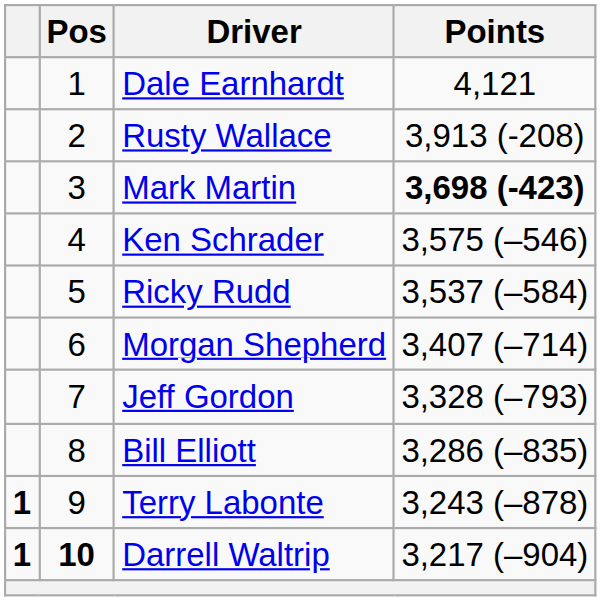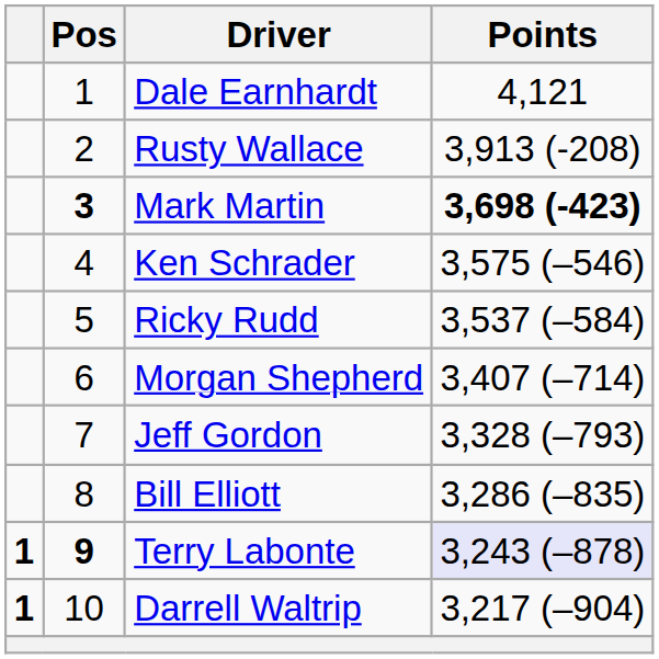Mark Martin | Pos: normal -> bold
Terry Labonte | Pos: normal -> bold
Terry Labonte | Points: no background -> lavender background
Darrell Waltrip | Pos: bold -> normal
